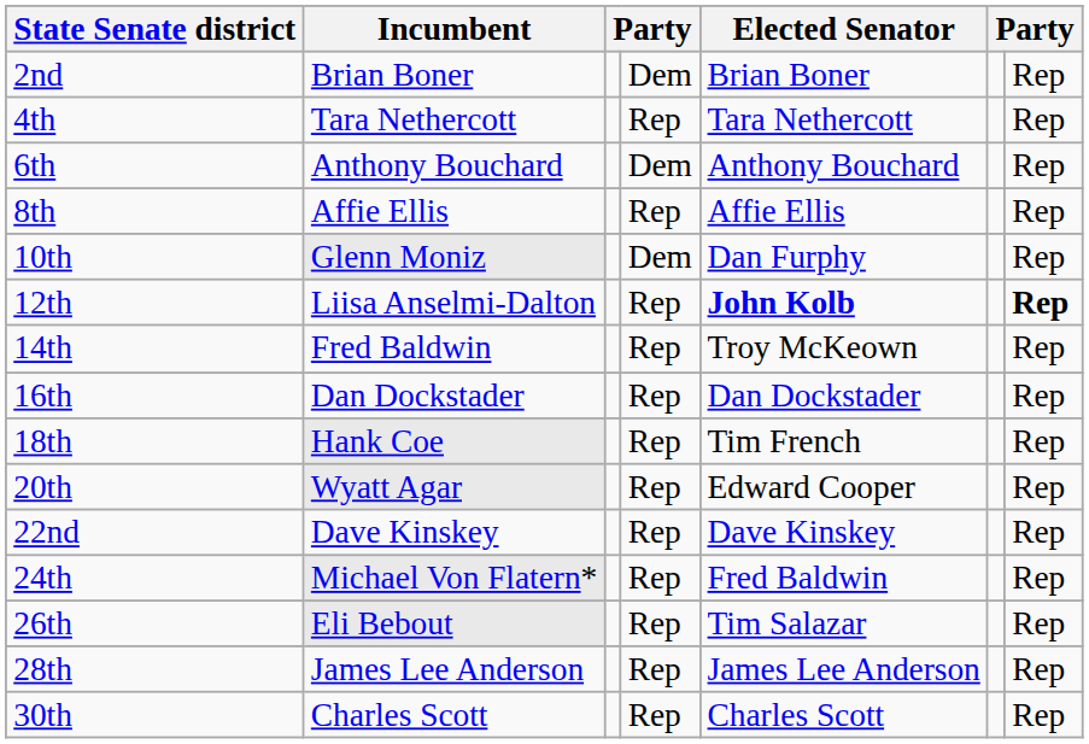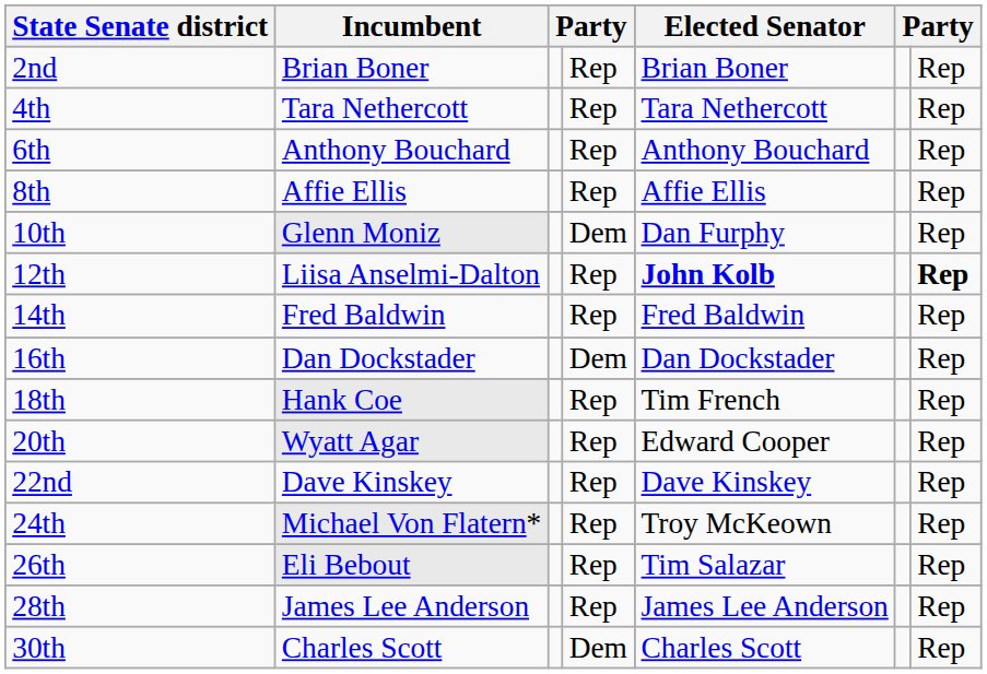2nd | column 4: Dem -> Rep
6th | column 4: Dem -> Rep
14th | Elected Senator: Troy McKeown -> Fred Baldwin
16th | column 4: Rep -> Dem
24th | Elected Senator: Fred Baldwin -> Troy McKeown
30th | column 4: Rep -> Dem
